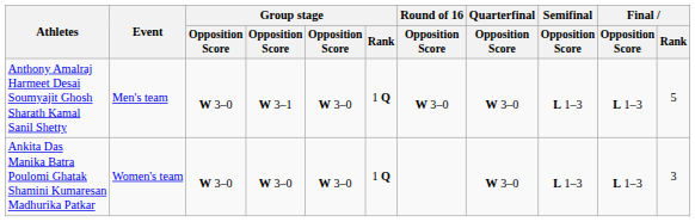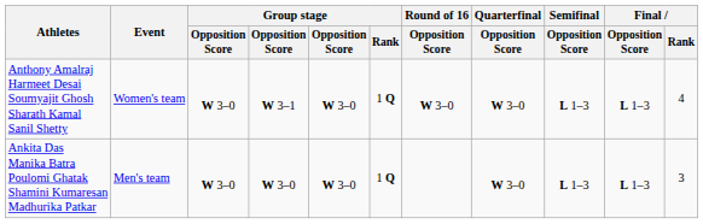row 3 | Event: Men's team -> Women's team
row 3 | Final / Rank: 5 -> 4
row 4 | Event: Women's team -> Men's team
